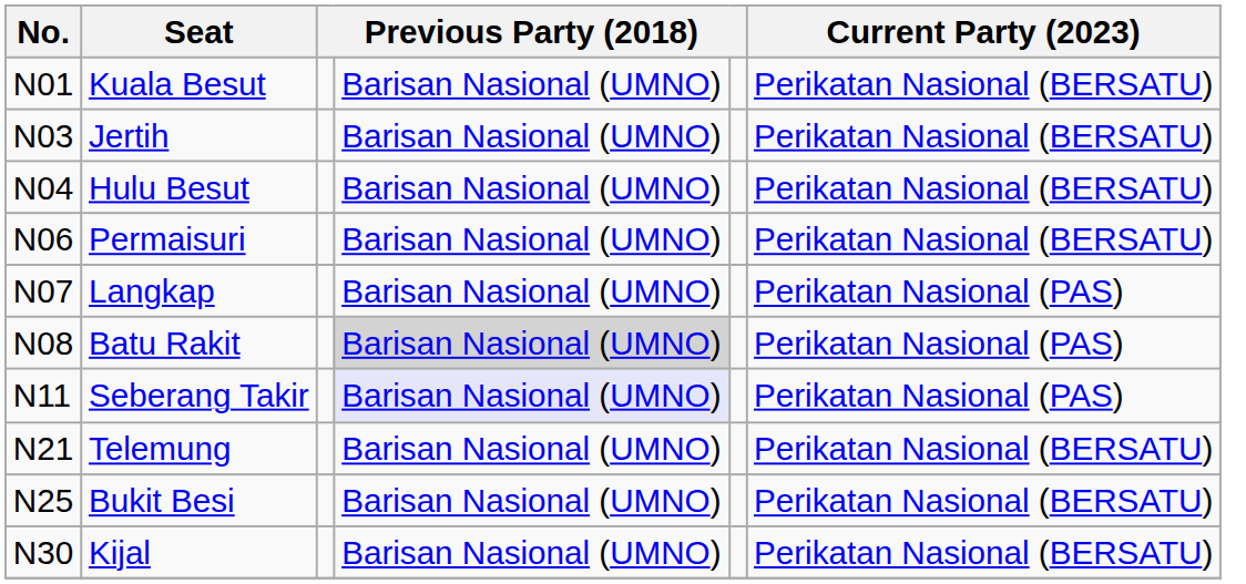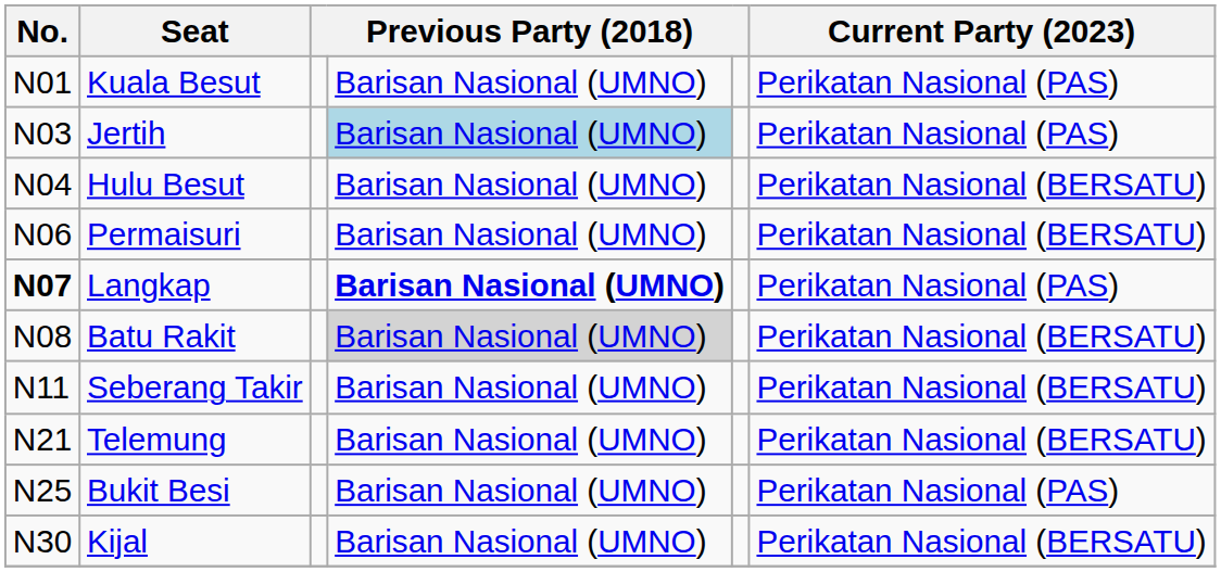Kuala Besut | column 6: Perikatan Nasional (BERSATU) -> Perikatan Nasional (PAS)
Jertih | column 4: no background -> lightblue background
Jertih | column 6: Perikatan Nasional (BERSATU) -> Perikatan Nasional (PAS)
Langkap | No.: normal -> bold
Langkap | column 4: normal -> bold
Batu Rakit | column 6: Perikatan Nasional (PAS) -> Perikatan Nasional (BERSATU)
Seberang Takir | column 4: lavender background -> no background
Seberang Takir | column 6: Perikatan Nasional (PAS) -> Perikatan Nasional (BERSATU)
Bukit Besi | column 6: Perikatan Nasional (BERSATU) -> Perikatan Nasional (PAS)
